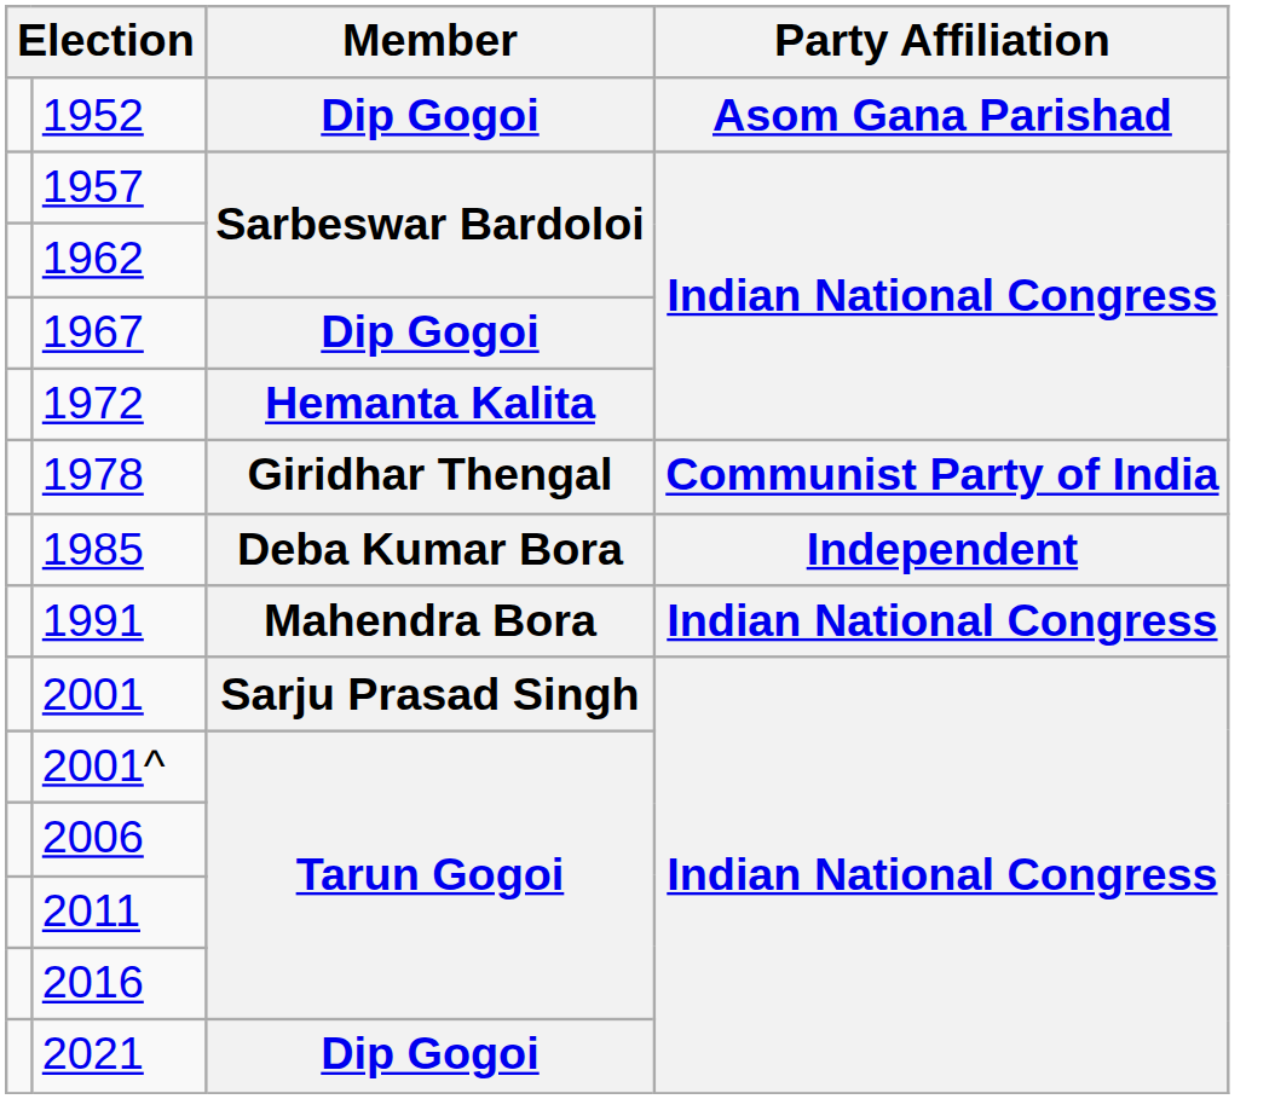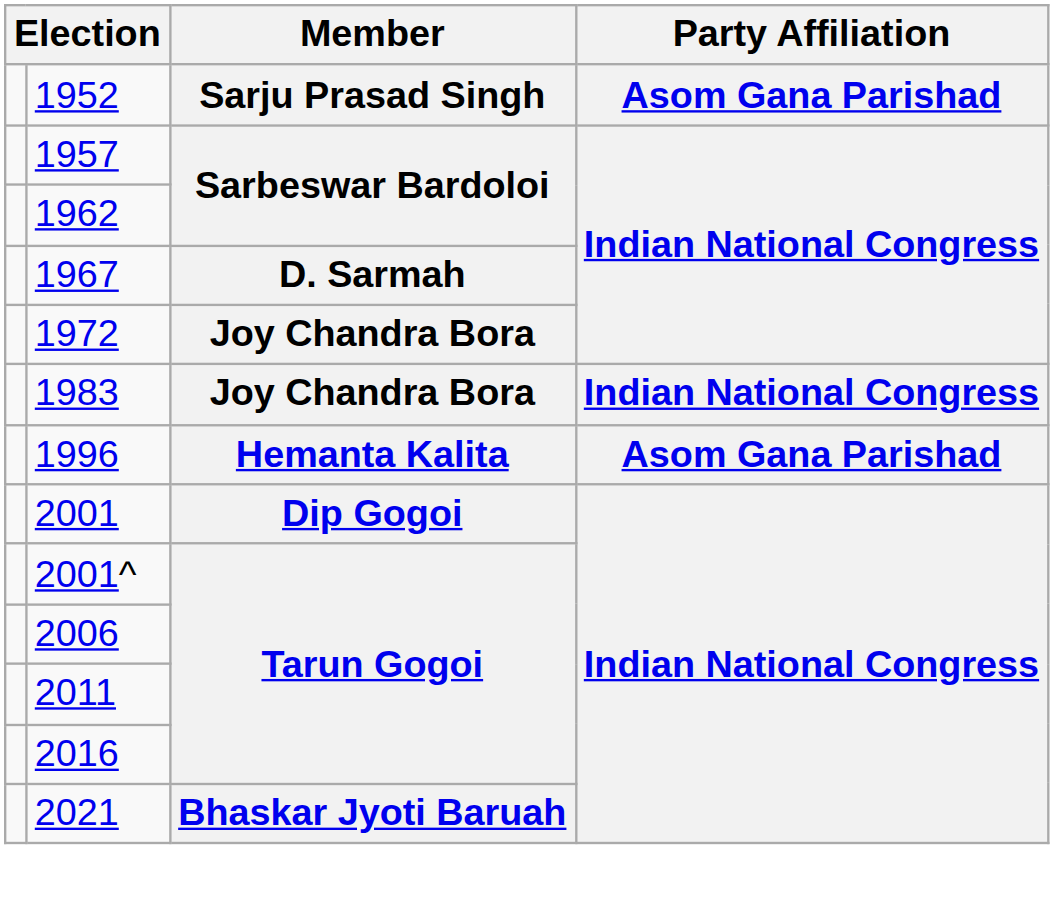1952 | Member: Dip Gogoi -> Sarju Prasad Singh
1967 | Member: Dip Gogoi -> D. Sarmah
1972 | Member: Hemanta Kalita -> Joy Chandra Bora
- row: 1978 | Giridhar Thengal | Communist Party of India
+ row: 1983 | Joy Chandra Bora | Indian National Congress
- row: 1985 | Deba Kumar Bora | Independent
- row: 1991 | Mahendra Bora | Indian National Congress
+ row: 1996 | Hemanta Kalita | Asom Gana Parishad
2001 | Member: Sarju Prasad Singh -> Dip Gogoi
2021 | Member: Dip Gogoi -> Bhaskar Jyoti Baruah
